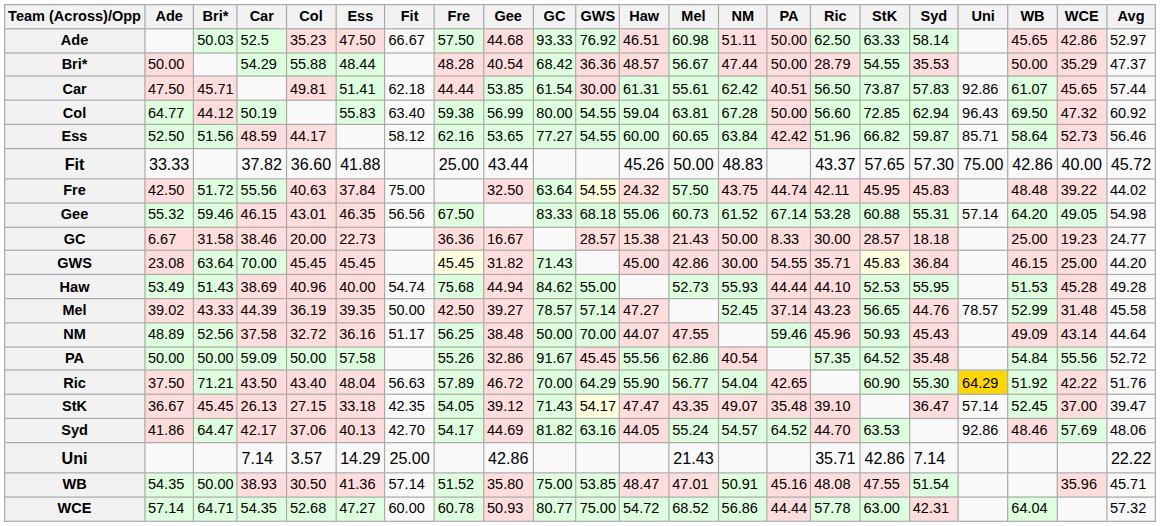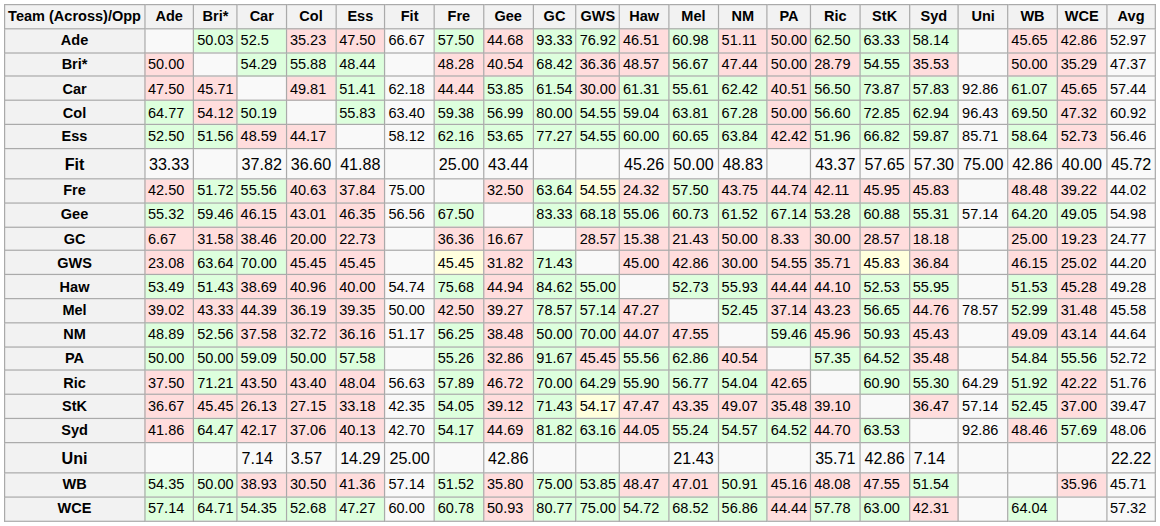row 5 | Bri*: 44.12 -> 54.12
row 11 | WCE: 25.00 -> 25.02
row 16 | Uni: gold background -> no background
